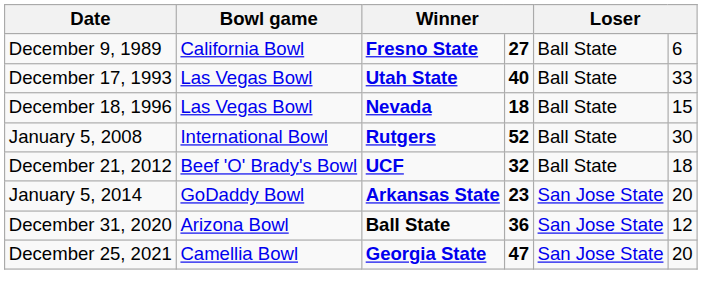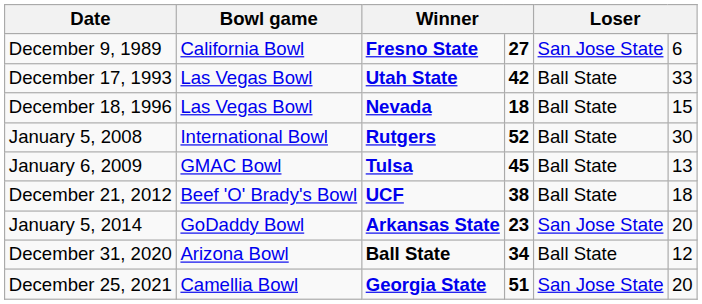December 9, 1989 | column 5: Ball State -> San Jose State
December 17, 1993 | column 4: 40 -> 42
+ row: January 6, 2009 | GMAC Bowl | Tulsa | 45 | Ball State | 13
December 21, 2012 | column 4: 32 -> 38
December 31, 2020 | column 4: 36 -> 34
December 31, 2020 | column 5: San Jose State -> Ball State
December 25, 2021 | column 4: 47 -> 51
